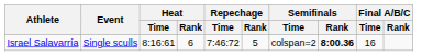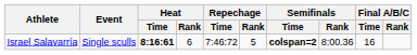Israel Salavarría | Heat / Time: normal -> bold
Israel Salavarría | Semifinals / Time: normal -> bold
Israel Salavarría | Semifinals / Rank: bold -> normal
